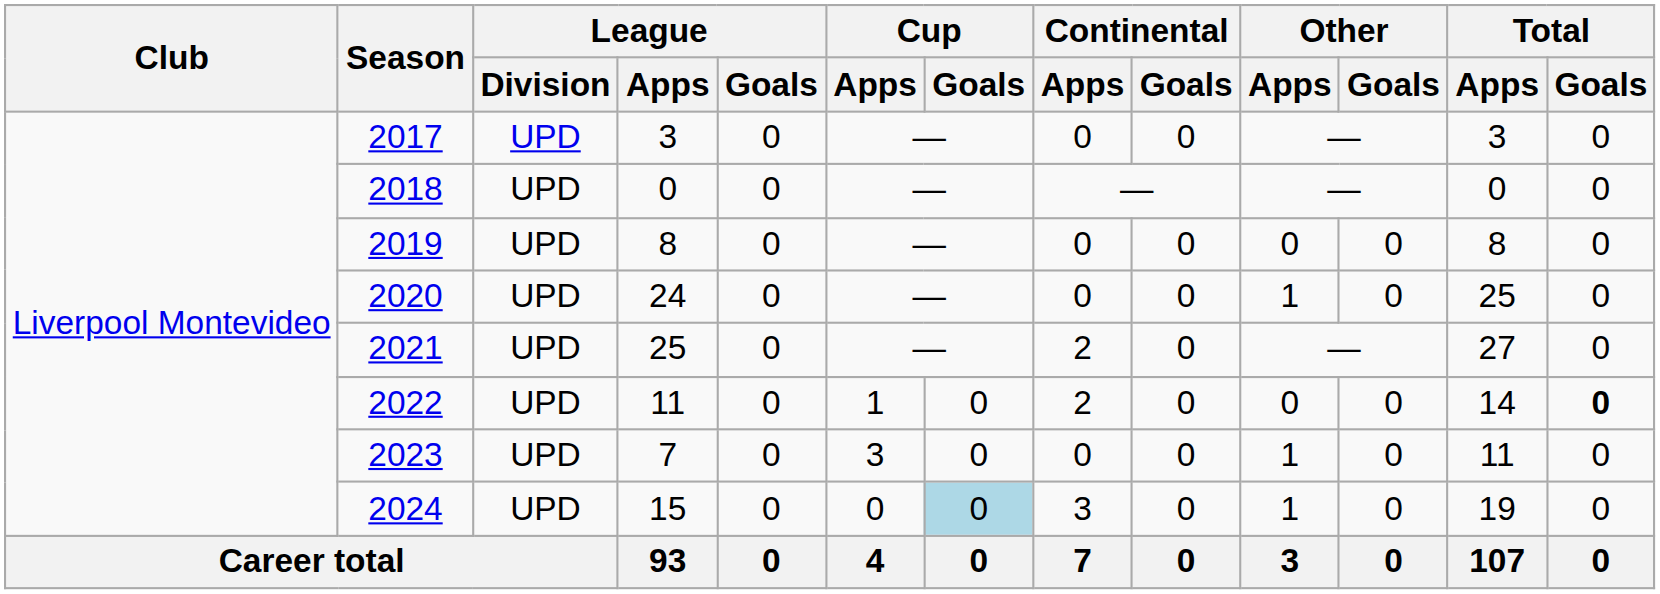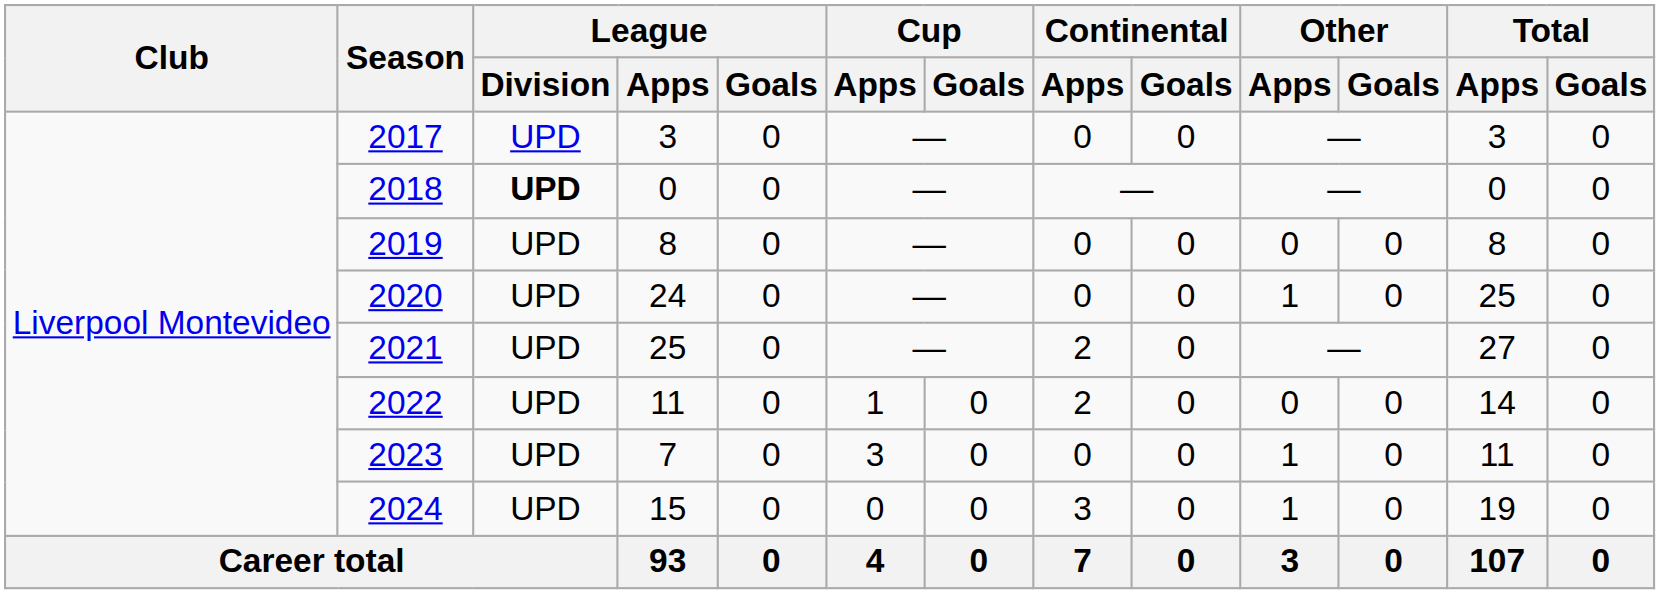2018 | League / Division: normal -> bold
2022 | Total / Goals: bold -> normal
2024 | Cup / Goals: lightblue background -> no background
